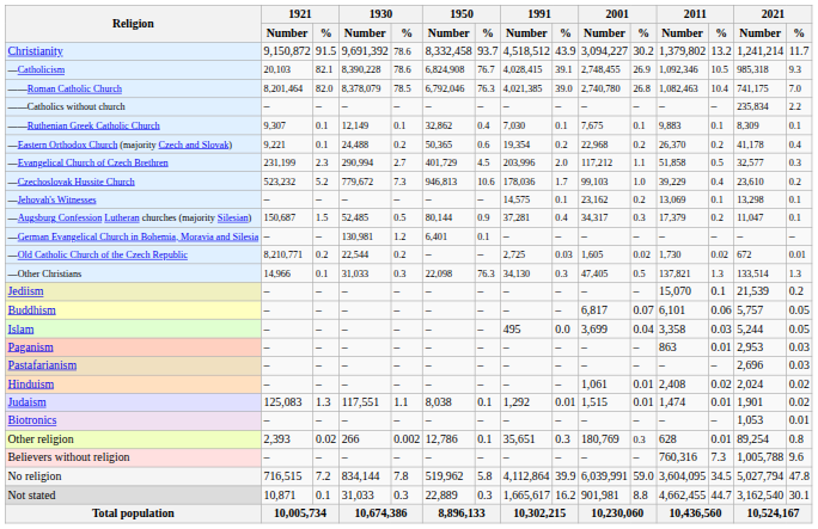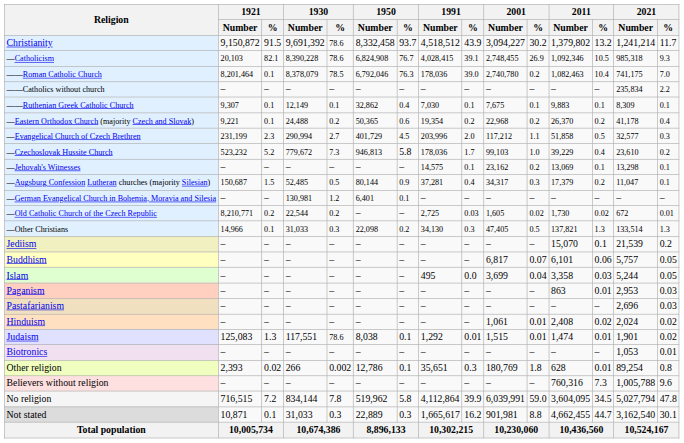——Roman Catholic Church | 1921 / %: 82.0 -> 0.1
——Roman Catholic Church | 1991 / Number: 4,021,385 -> 178,036
——Roman Catholic Church | 2001 / %: 26.8 -> 0.2
—Czechoslovak Hussite Church | 1950 / %: 10.6 -> 5.8
—Other Christians | 1950 / %: 76.3 -> 0.2
Judaism | 1930 / %: 1.1 -> 78.6
Other religion | 2001 / %: 0.3 -> 1.8
